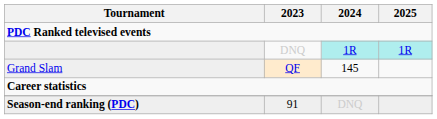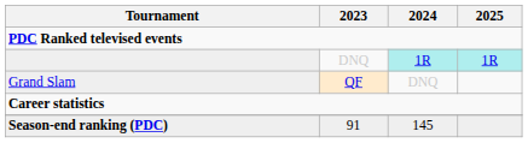Grand Slam | 2024: 145 -> DNQ
Season-end ranking (PDC) | 2024: DNQ -> 145
